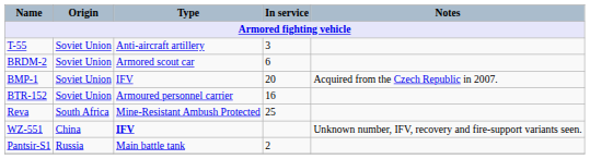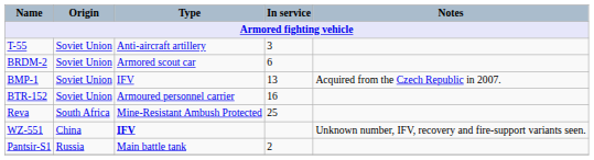BMP-1 | In service: 20 -> 13
